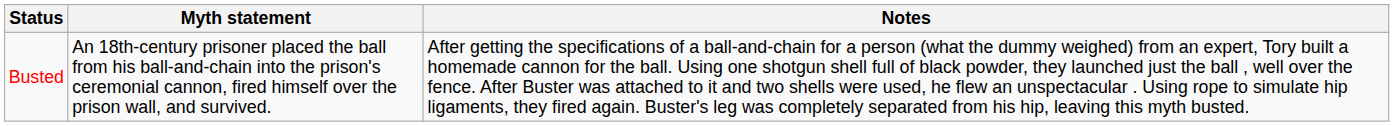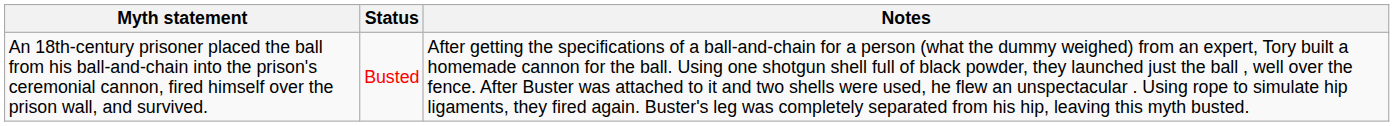columns swapped: Myth statement <-> Status
